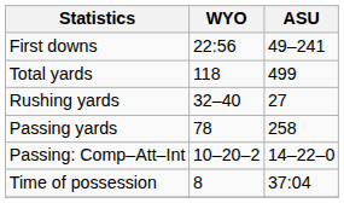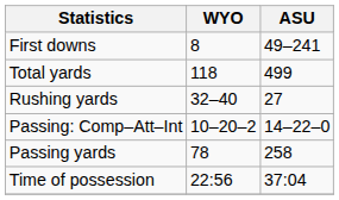First downs | WYO: 22:56 -> 8
rows swapped: Passing yards <-> Passing: Comp–Att–Int
Time of possession | WYO: 8 -> 22:56
